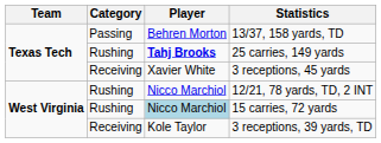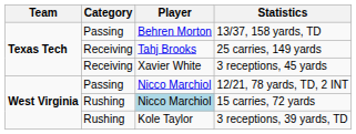25 carries, 149 yards | Category: Rushing -> Receiving
25 carries, 149 yards | Player: bold -> normal
12/21, 78 yards, TD, 2 INT | Category: Rushing -> Passing
3 receptions, 39 yards, TD | Category: Receiving -> Rushing
